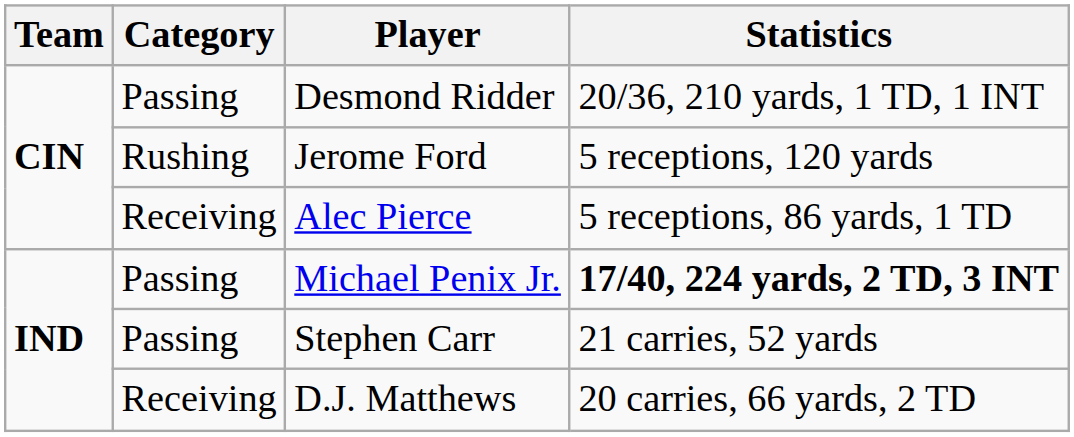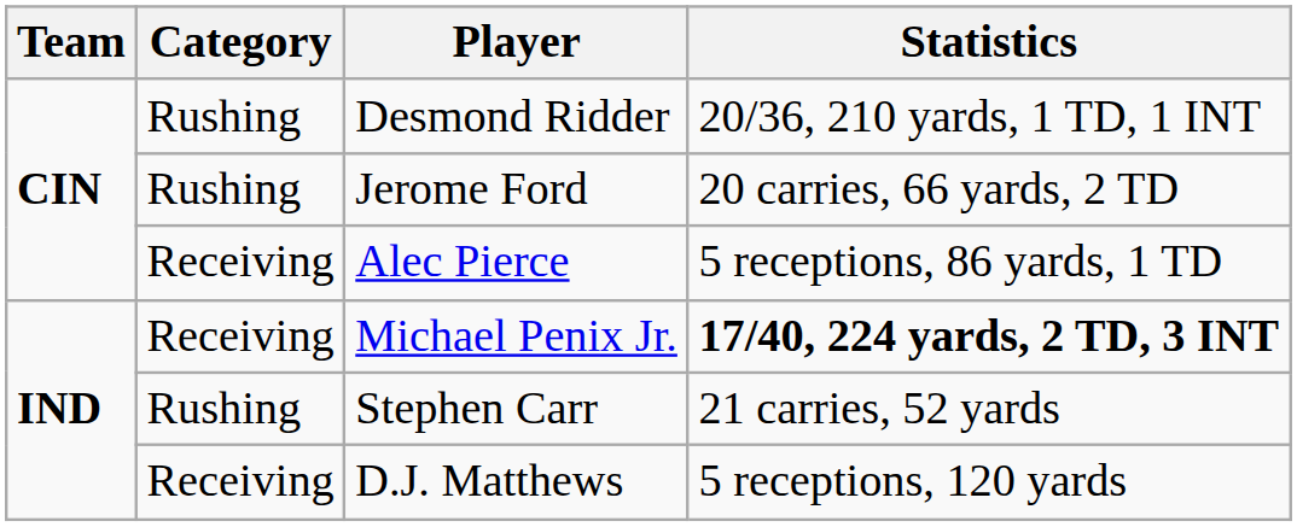Desmond Ridder | Category: Passing -> Rushing
Jerome Ford | Statistics: 5 receptions, 120 yards -> 20 carries, 66 yards, 2 TD
Michael Penix Jr. | Category: Passing -> Receiving
Stephen Carr | Category: Passing -> Rushing
D.J. Matthews | Statistics: 20 carries, 66 yards, 2 TD -> 5 receptions, 120 yards
